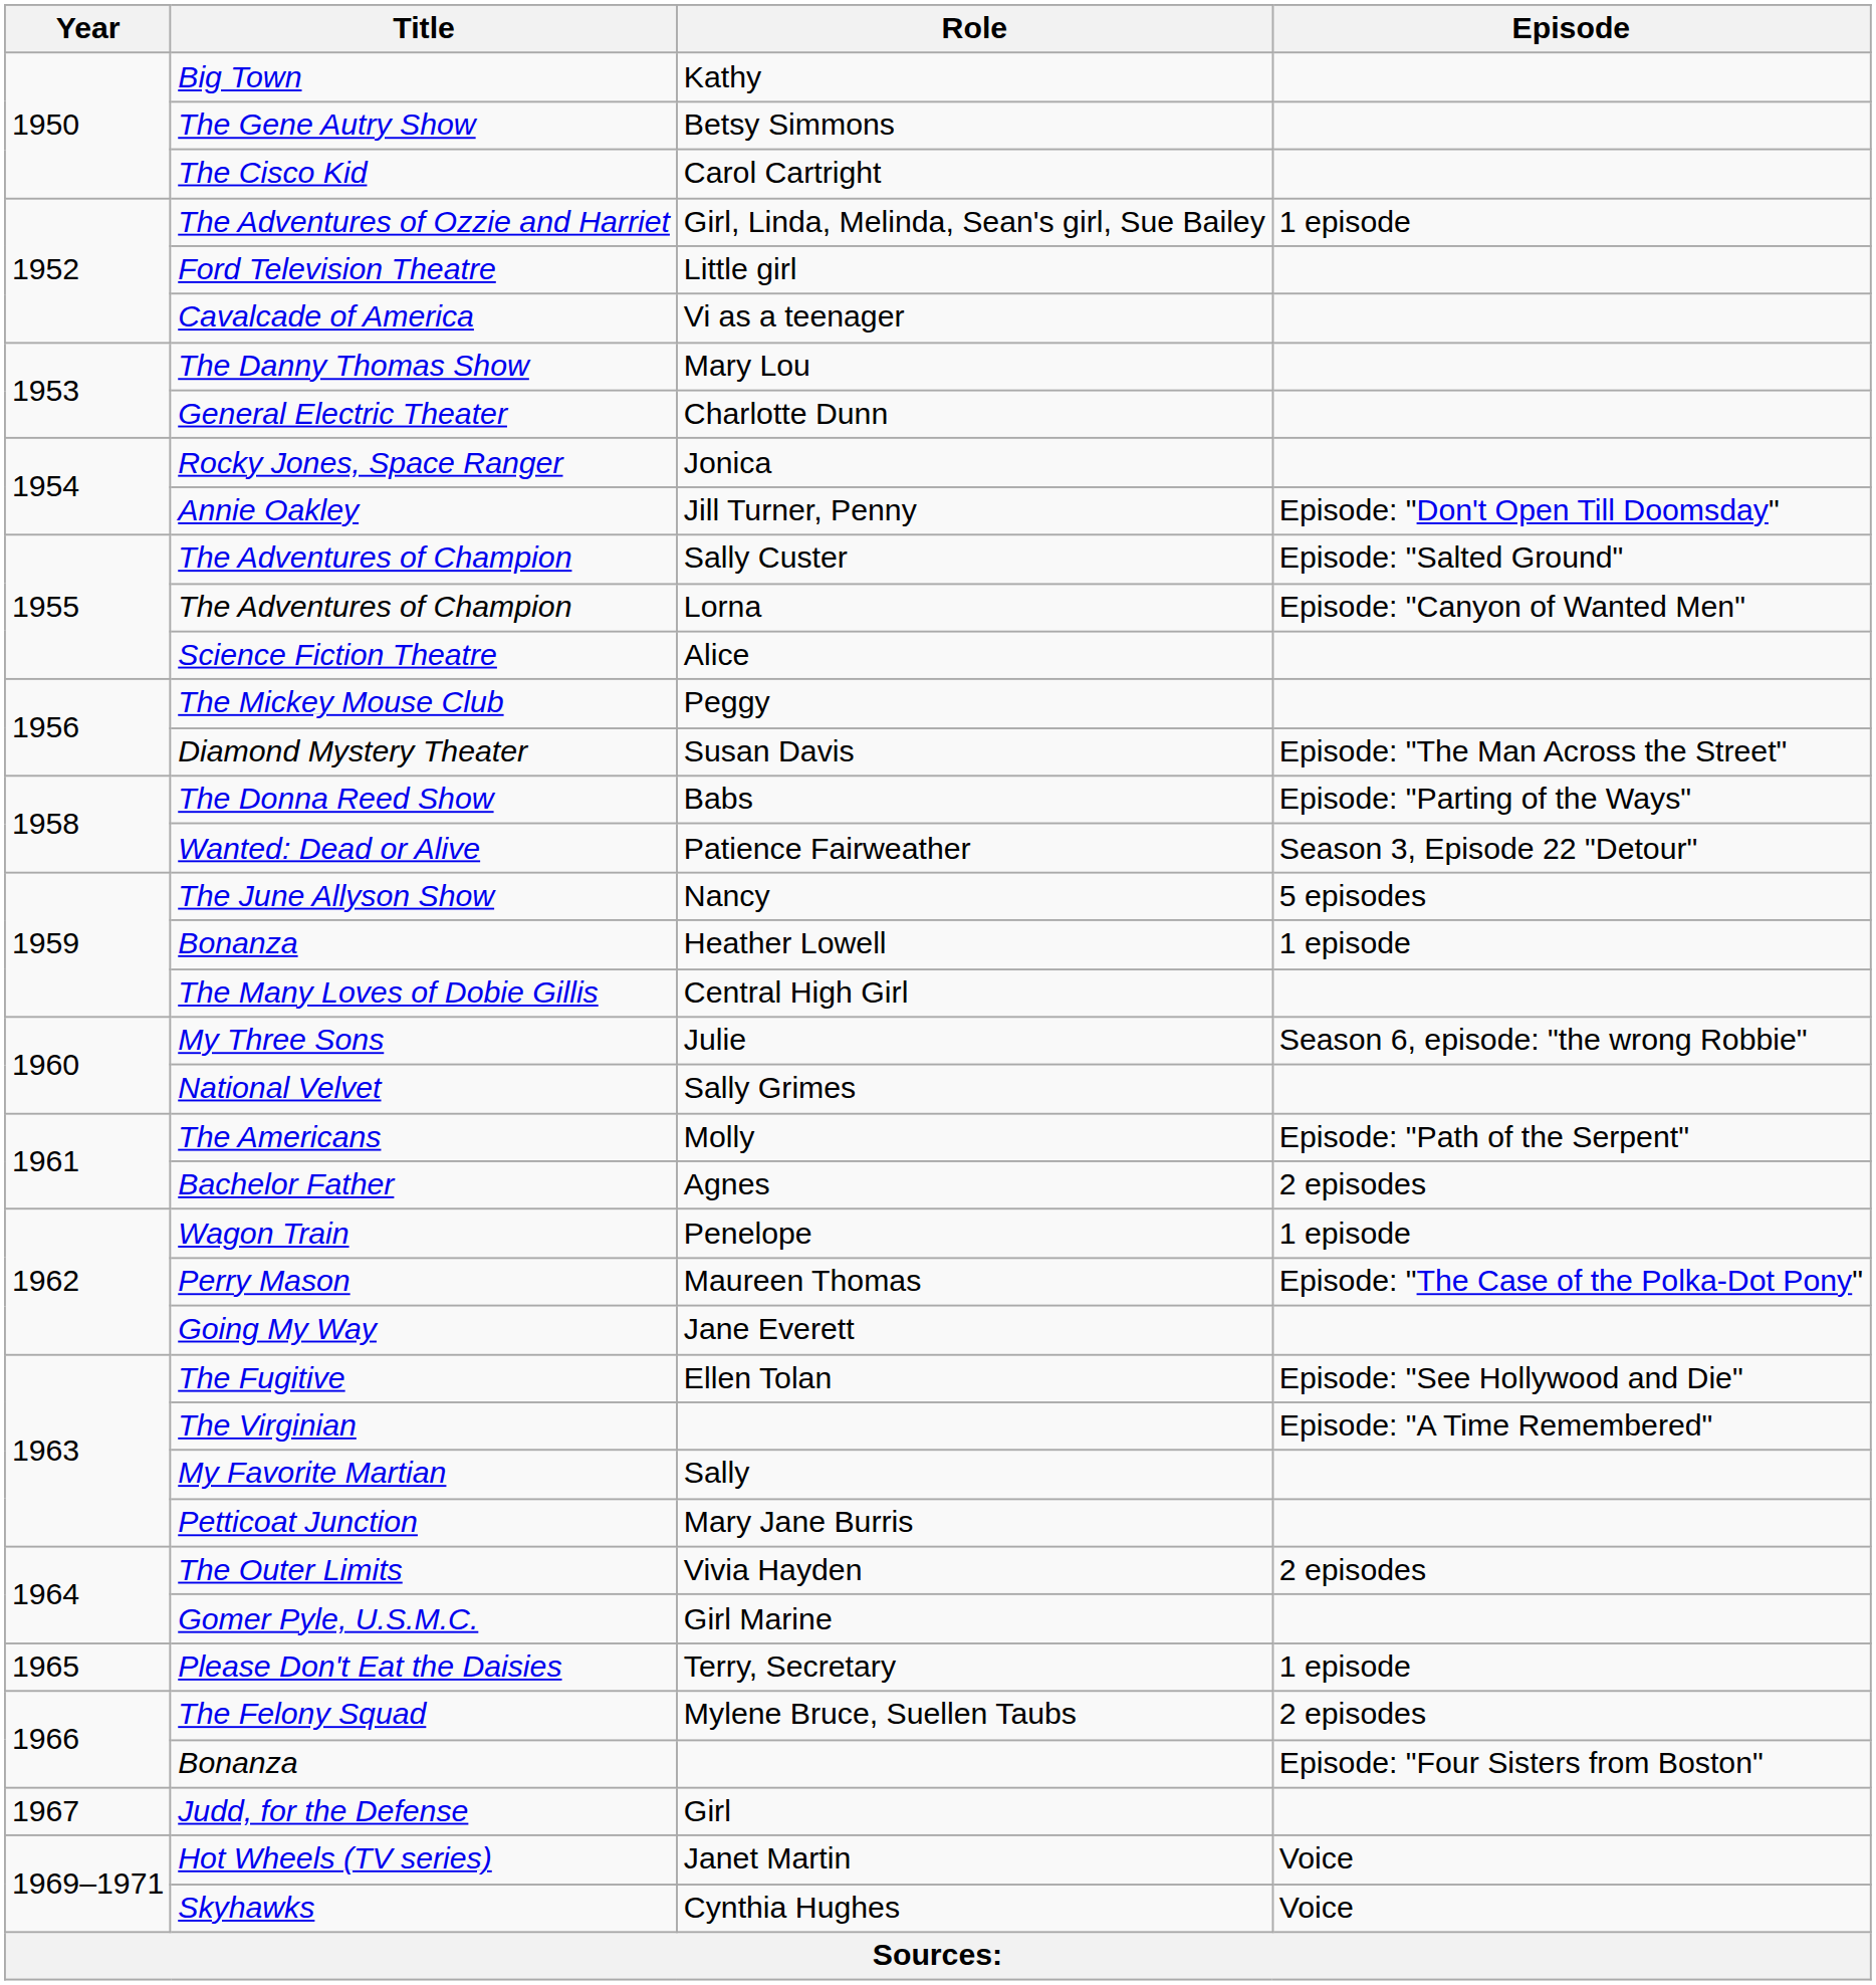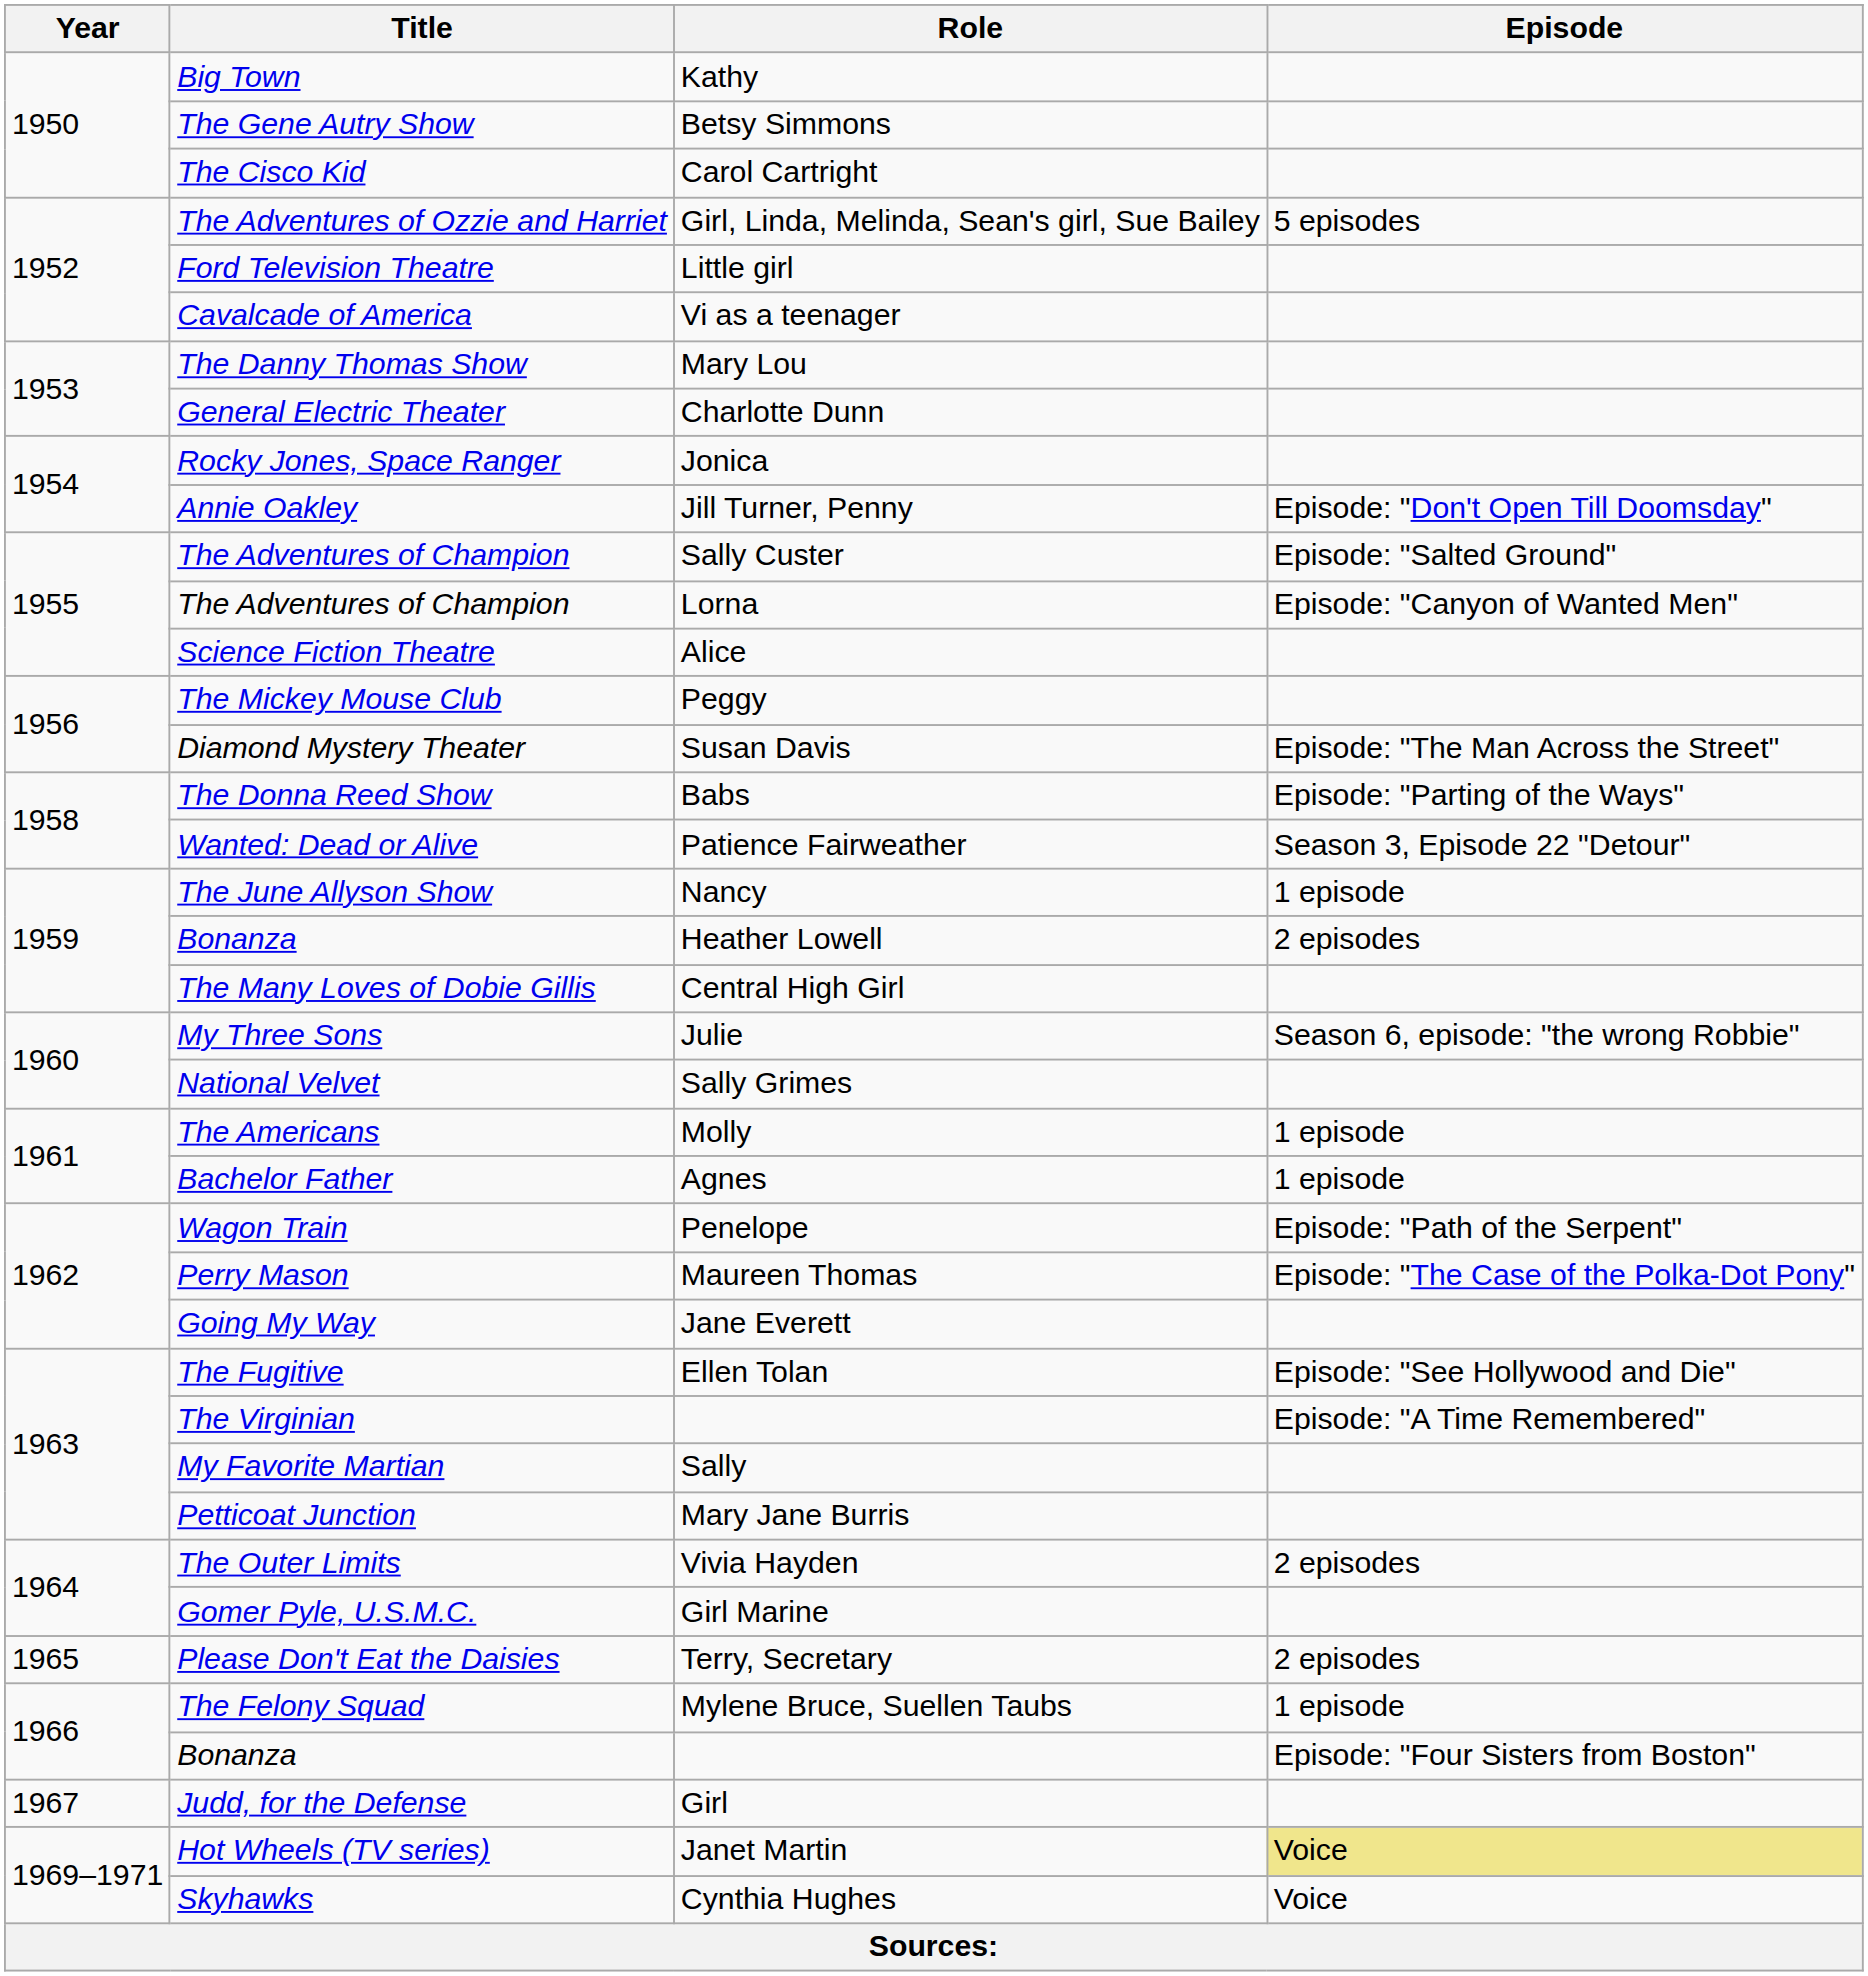Girl, Linda, Melinda, Sean's girl, Sue Bailey | Episode: 1 episode -> 5 episodes
Nancy | Episode: 5 episodes -> 1 episode
Heather Lowell | Episode: 1 episode -> 2 episodes
Molly | Episode: Episode: "Path of the Serpent" -> 1 episode
Agnes | Episode: 2 episodes -> 1 episode
Penelope | Episode: 1 episode -> Episode: "Path of the Serpent"
Terry, Secretary | Episode: 1 episode -> 2 episodes
Mylene Bruce, Suellen Taubs | Episode: 2 episodes -> 1 episode
Janet Martin | Episode: no background -> khaki background
